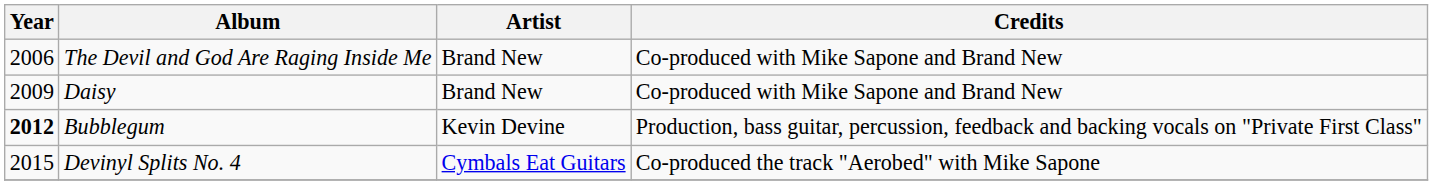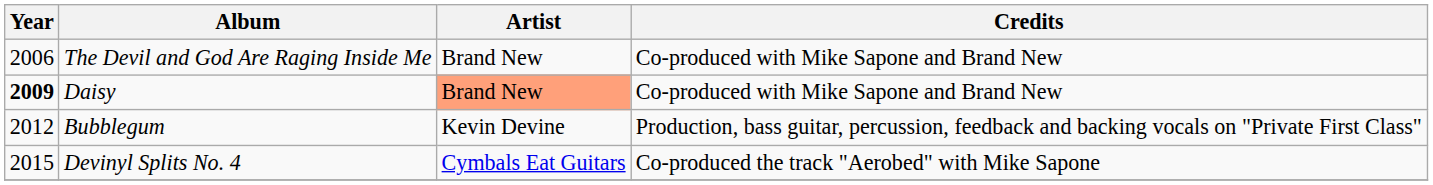Daisy | Year: normal -> bold
Daisy | Artist: no background -> lightsalmon background
Bubblegum | Year: bold -> normal
